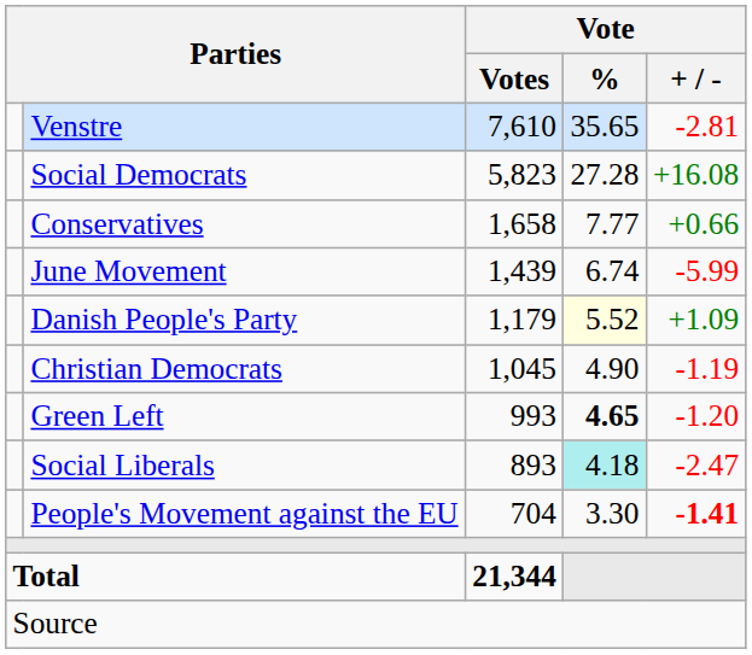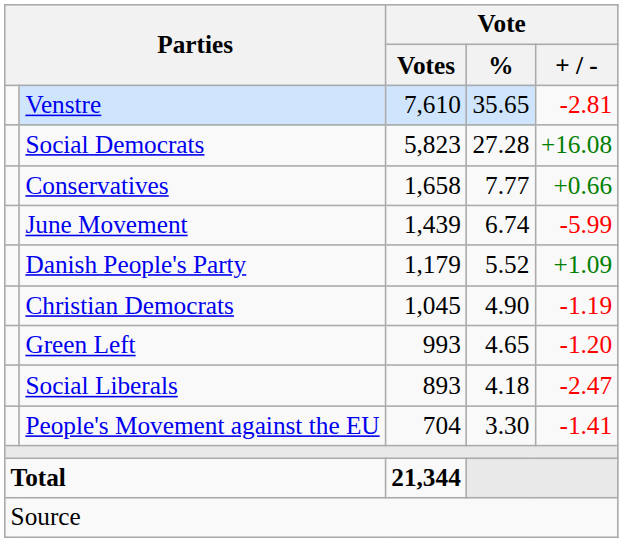Danish People's Party | Vote / %: lightyellow background -> no background
Green Left | Vote / %: bold -> normal
Social Liberals | Vote / %: paleturquoise background -> no background
People's Movement against the EU | Vote / + / -: bold -> normal
